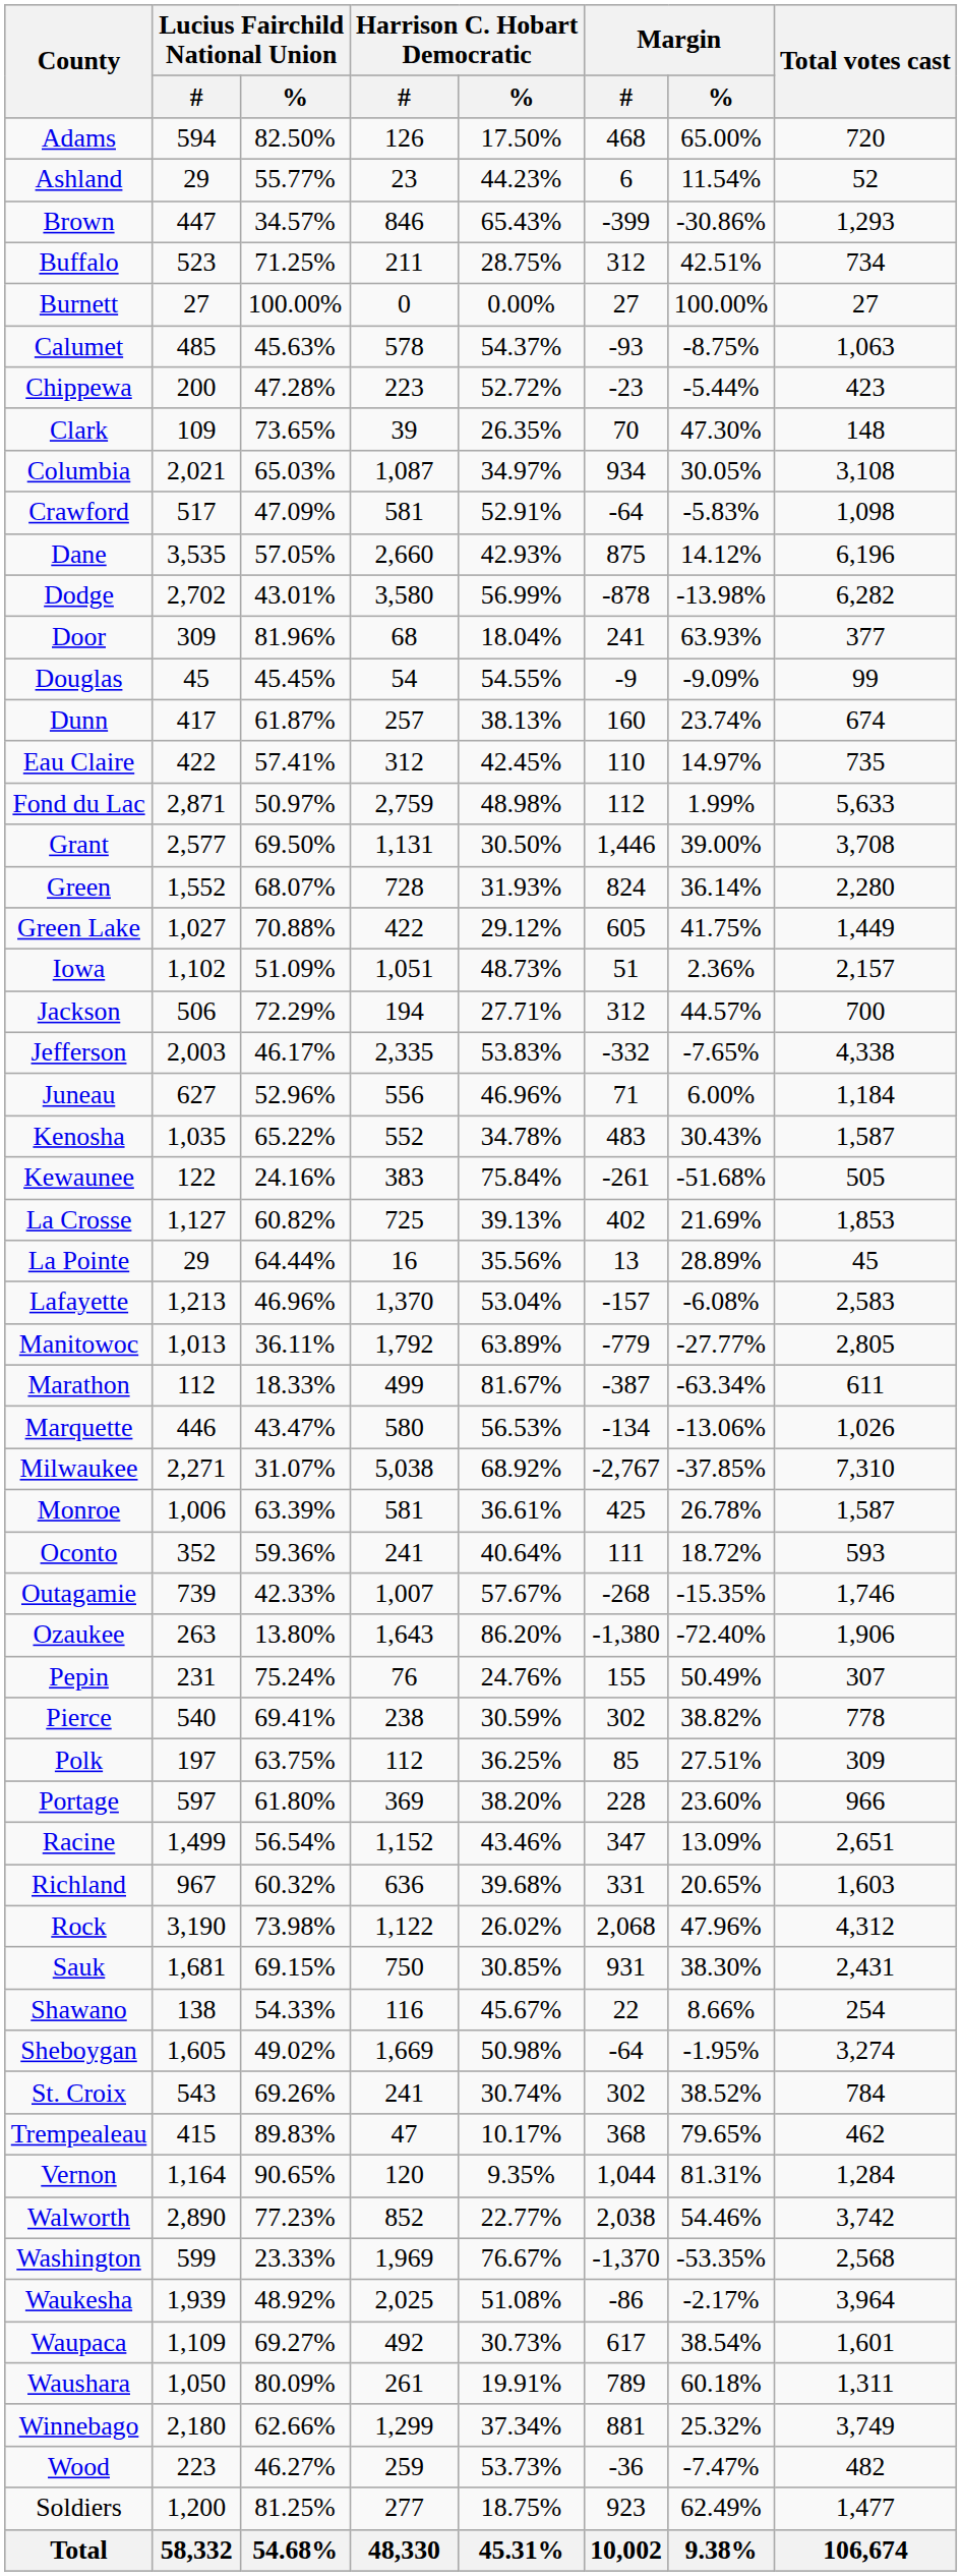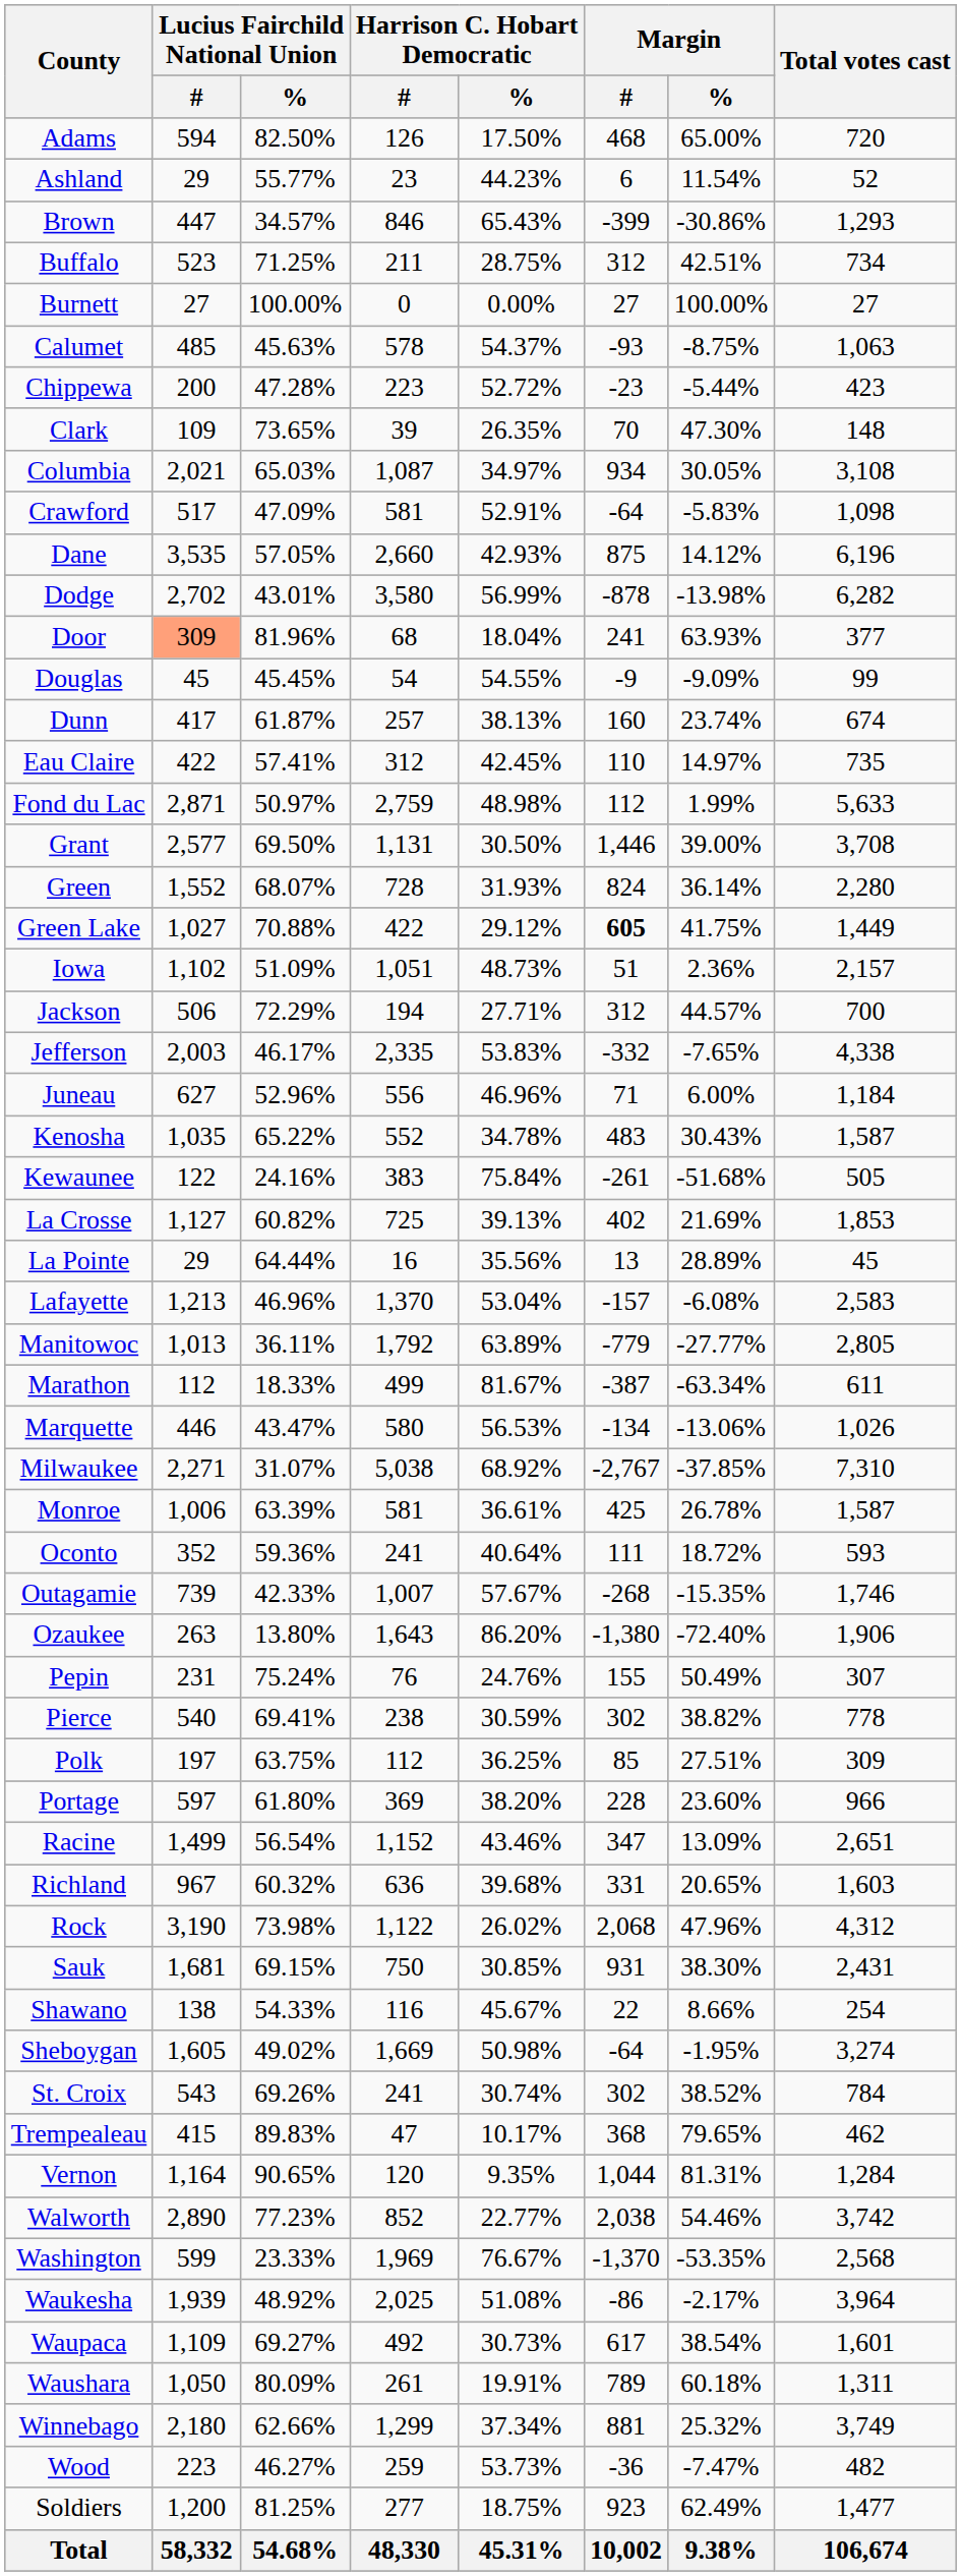Door | Lucius Fairchild National Union / #: no background -> lightsalmon background
Green Lake | Margin / #: normal -> bold
